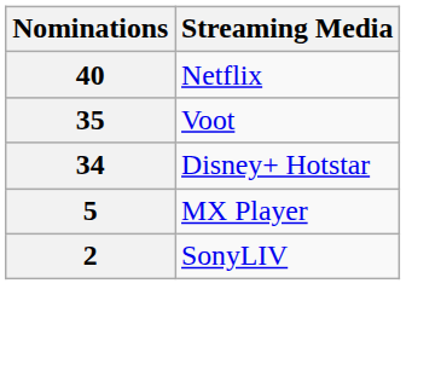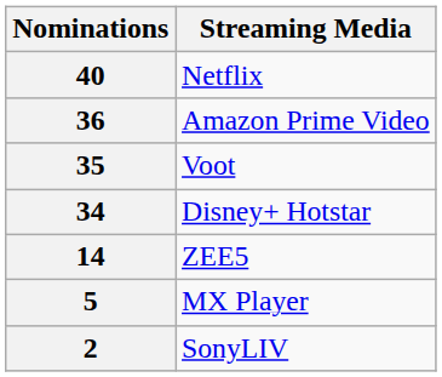+ row: 36 | Amazon Prime Video
+ row: 14 | ZEE5
